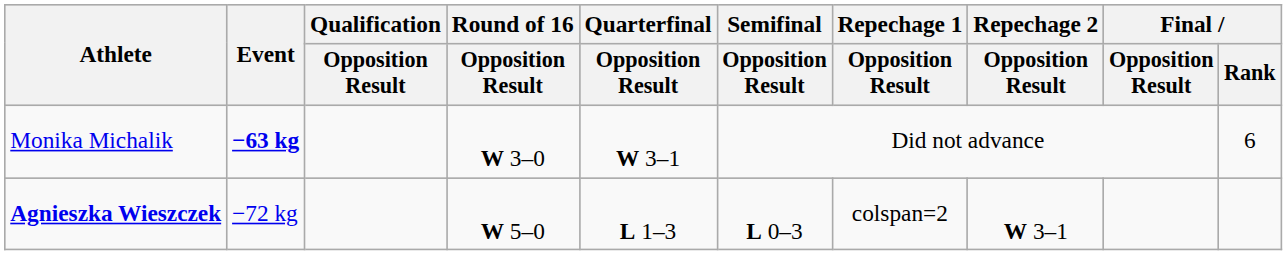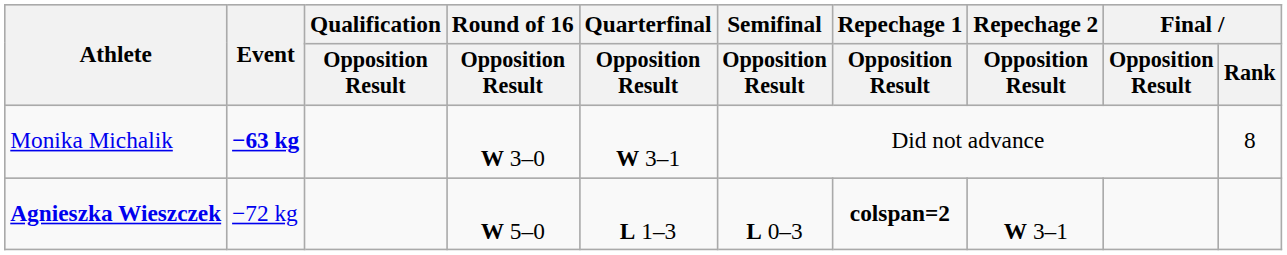Monika Michalik | Final / Rank: 6 -> 8
Agnieszka Wieszczek | Repechage 1 / Opposition Result: normal -> bold
